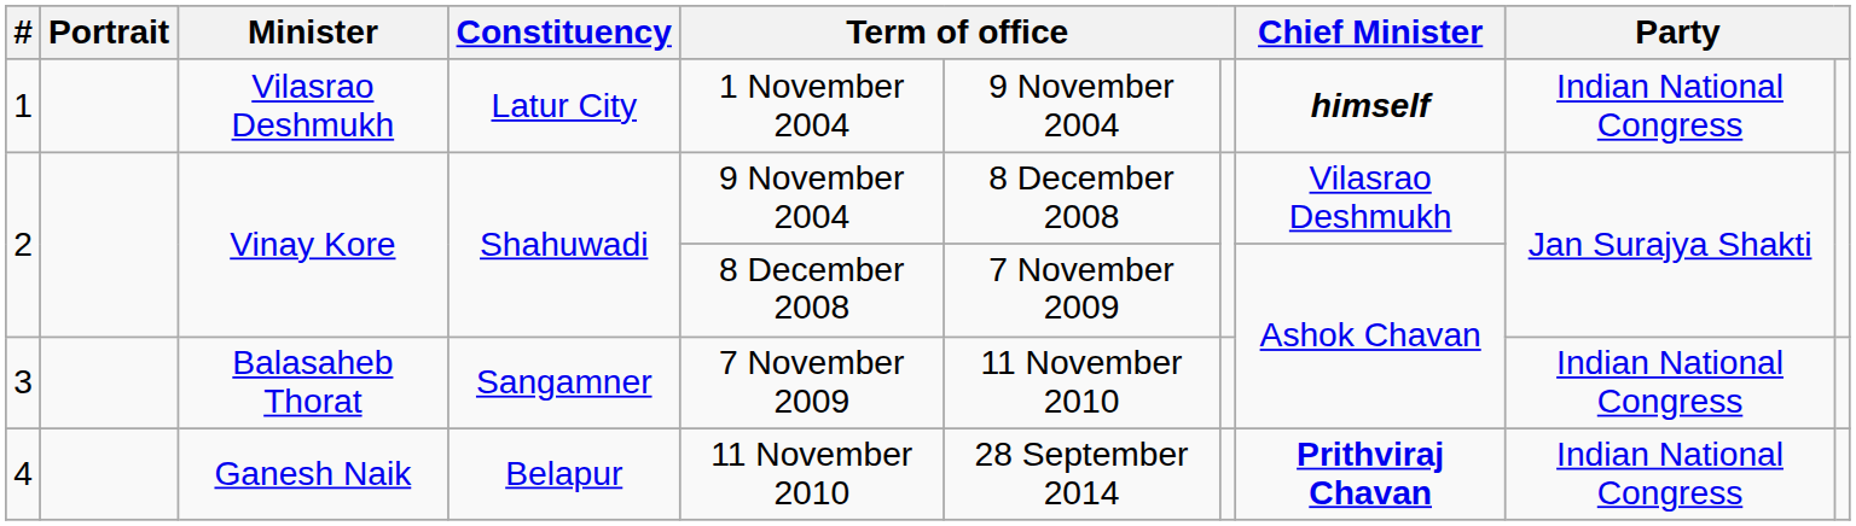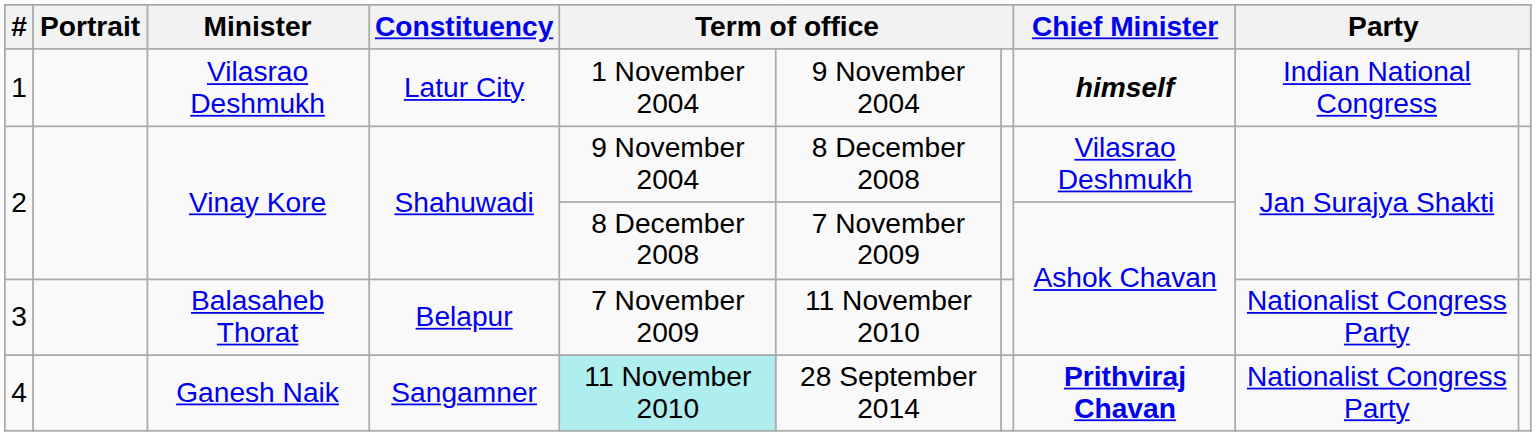3 | Constituency: Sangamner -> Belapur
3 | column 9: Indian National Congress -> Nationalist Congress Party
4 | Constituency: Belapur -> Sangamner
4 | column 5: no background -> paleturquoise background
4 | column 9: Indian National Congress -> Nationalist Congress Party
